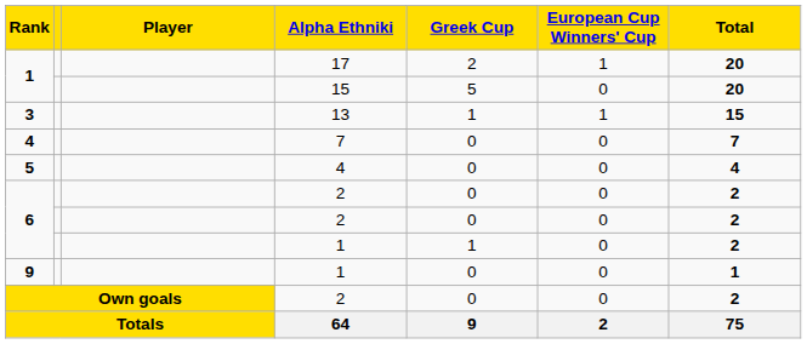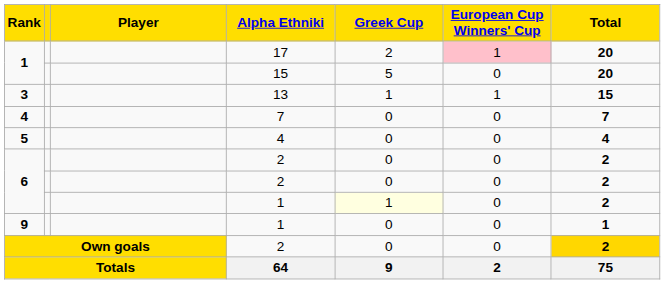1 / 17 | European Cup Winners' Cup: no background -> pink background
6 / 1 | Greek Cup: no background -> lightyellow background
Own goals | Total: no background -> gold background
